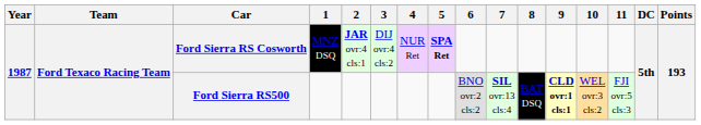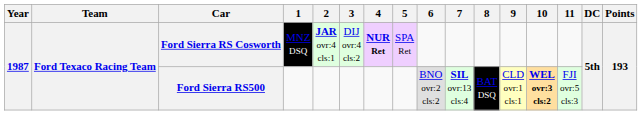Ford Sierra RS Cosworth | 4: normal -> bold
Ford Sierra RS Cosworth | 5: bold -> normal
Ford Sierra RS500 | 9: bold -> normal
Ford Sierra RS500 | 10: normal -> bold
